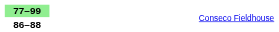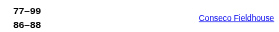77–99 | column 1: lightgreen background -> no background
